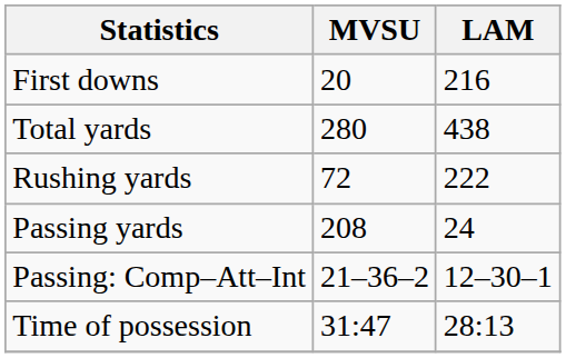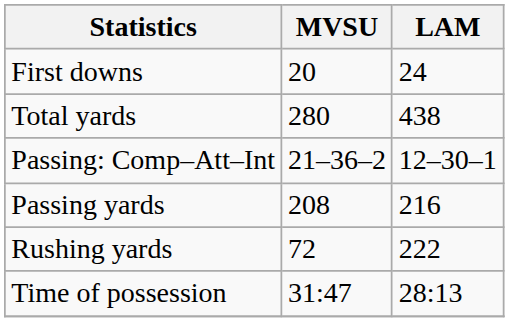First downs | LAM: 216 -> 24
rows swapped: Rushing yards <-> Passing: Comp–Att–Int
Passing yards | LAM: 24 -> 216
